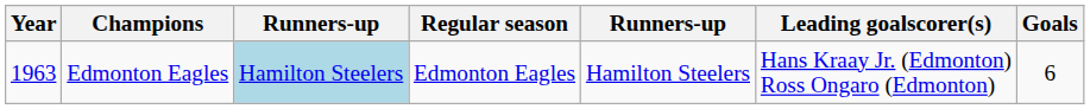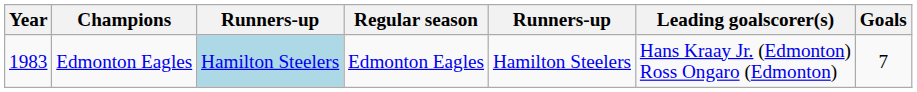row 2 | Year: 1963 -> 1983
row 2 | Goals: 6 -> 7
